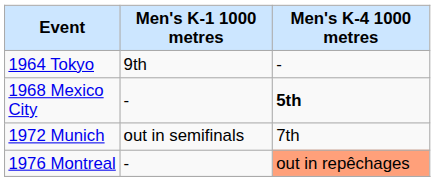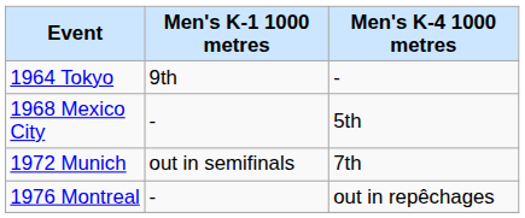1968 Mexico City | Men's K-4 1000 metres: bold -> normal
1976 Montreal | Men's K-4 1000 metres: lightsalmon background -> no background
